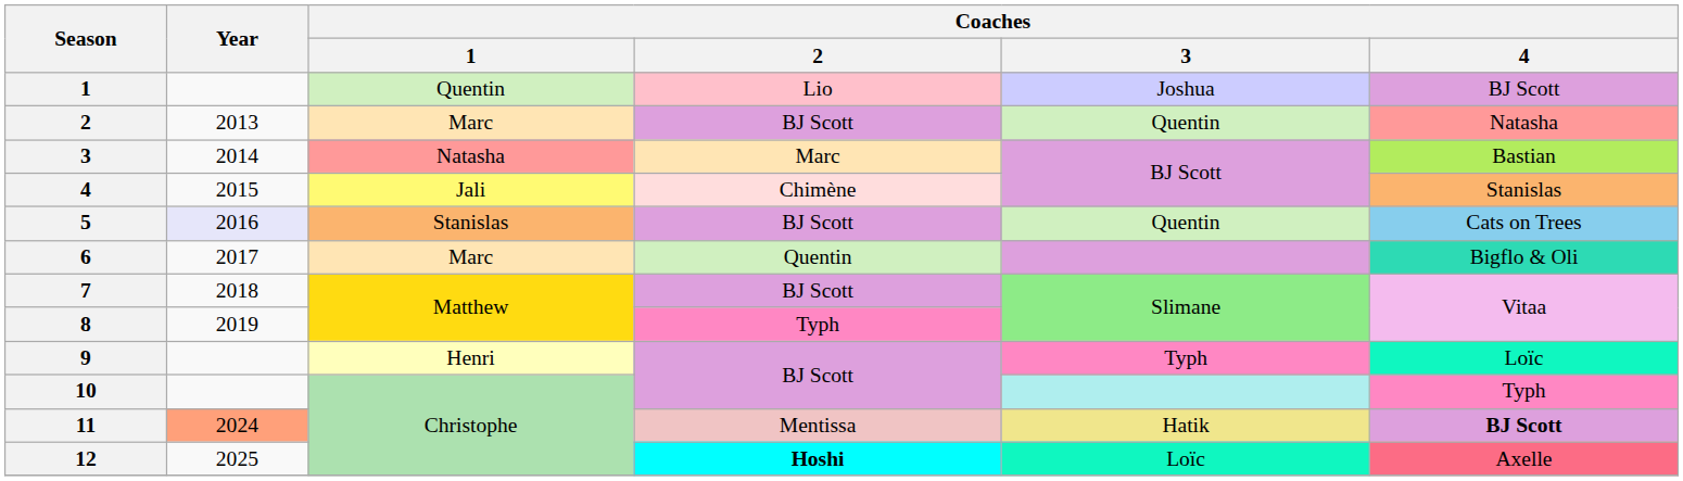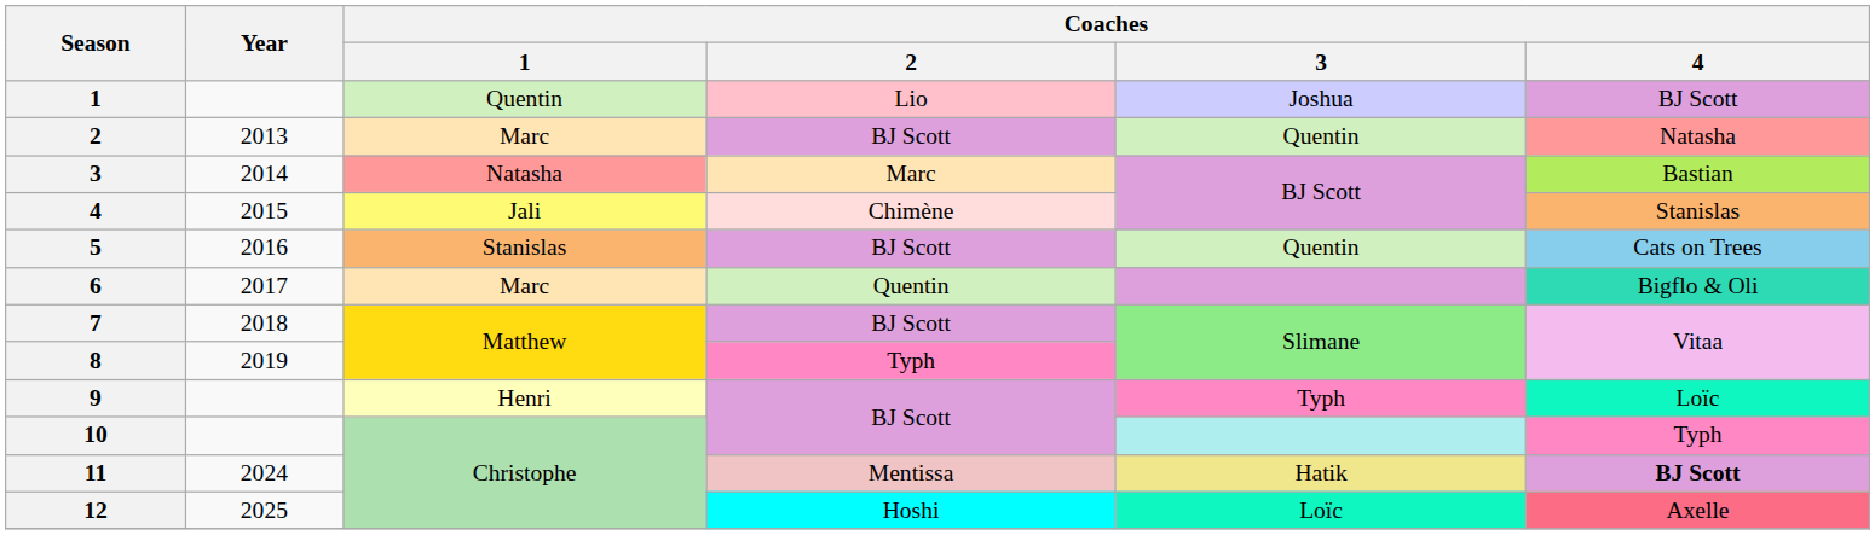5 | Year: lavender background -> no background
11 | Year: lightsalmon background -> no background
12 | Coaches / 2: bold -> normal
